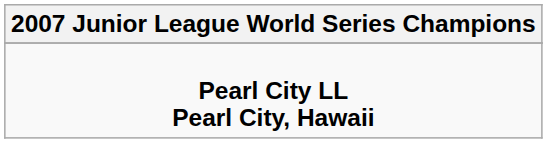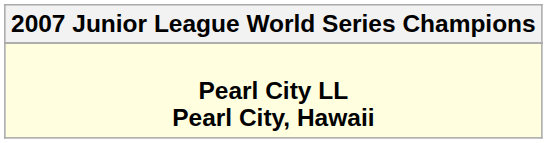row 2 | column 1: no background -> lightyellow background
